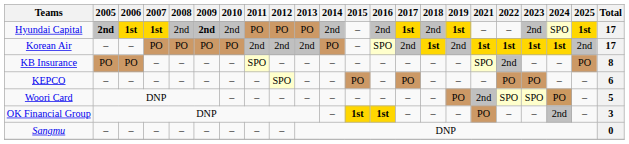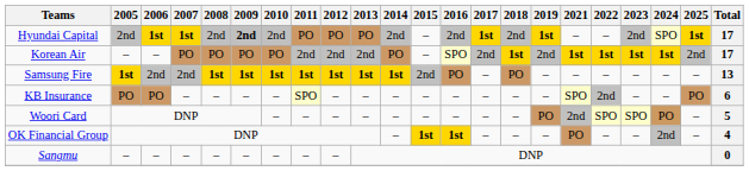Hyundai Capital | 2005: bold -> normal
+ row: Samsung Fire | 1st | 2nd | 2nd | 1st | 1st | 1st | 1st | 1st | 1st | 1st | 2nd | PO | – | PO | – | – | – | – | – | – | 13
KB Insurance | Total: 8 -> 6
- row: KEPCO | – | – | – | – | – | – | – | SPO | – | – | PO | – | PO | – | – | – | PO | PO | – | – | 6
OK Financial Group | Total: 3 -> 4
